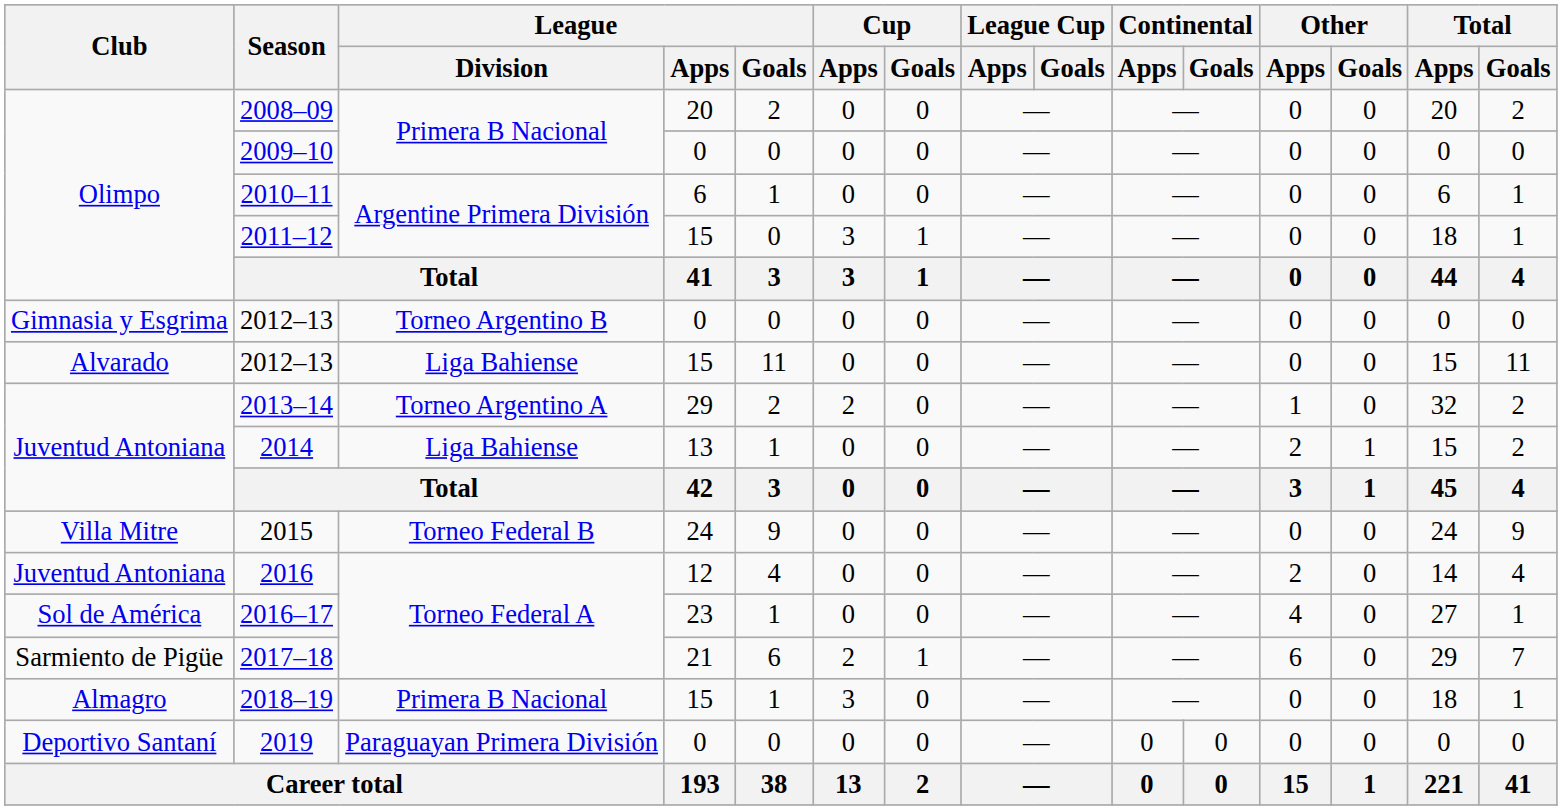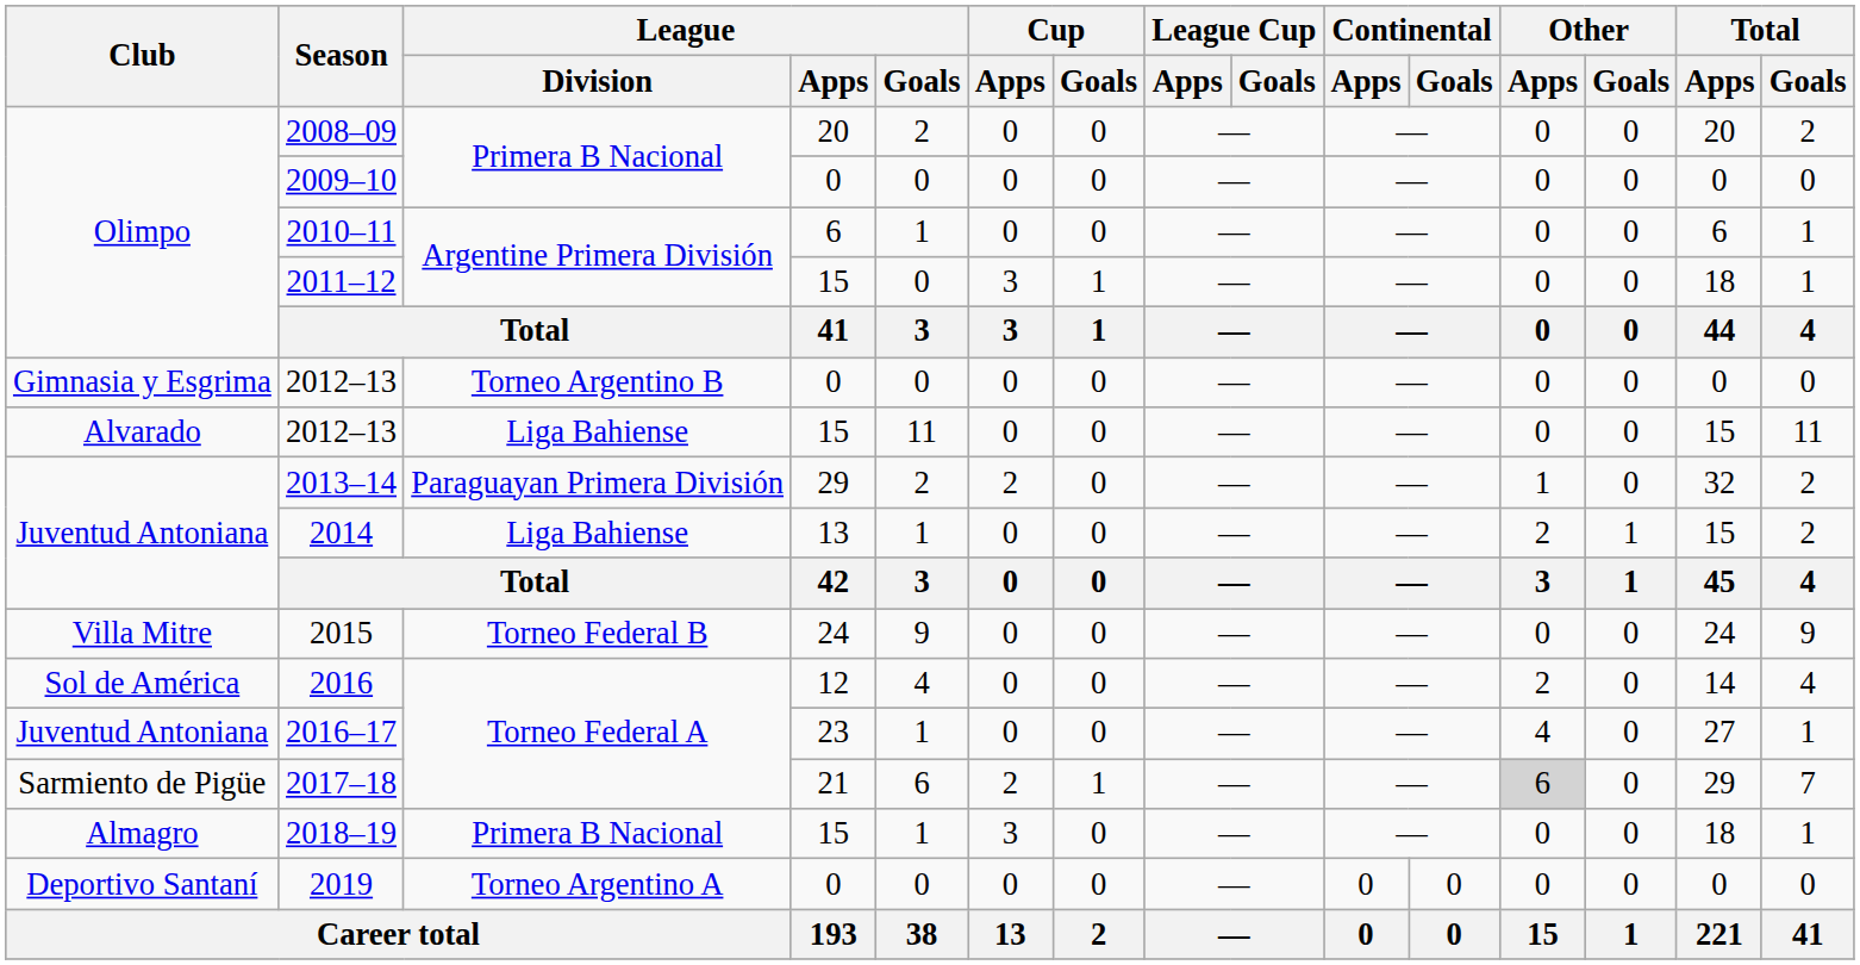2013–14 | League / Division: Torneo Argentino A -> Paraguayan Primera División
2016 | Club: Juventud Antoniana -> Sol de América
2016–17 | Club: Sol de América -> Juventud Antoniana
2017–18 | Other / Apps: no background -> lightgrey background
2019 | League / Division: Paraguayan Primera División -> Torneo Argentino A
